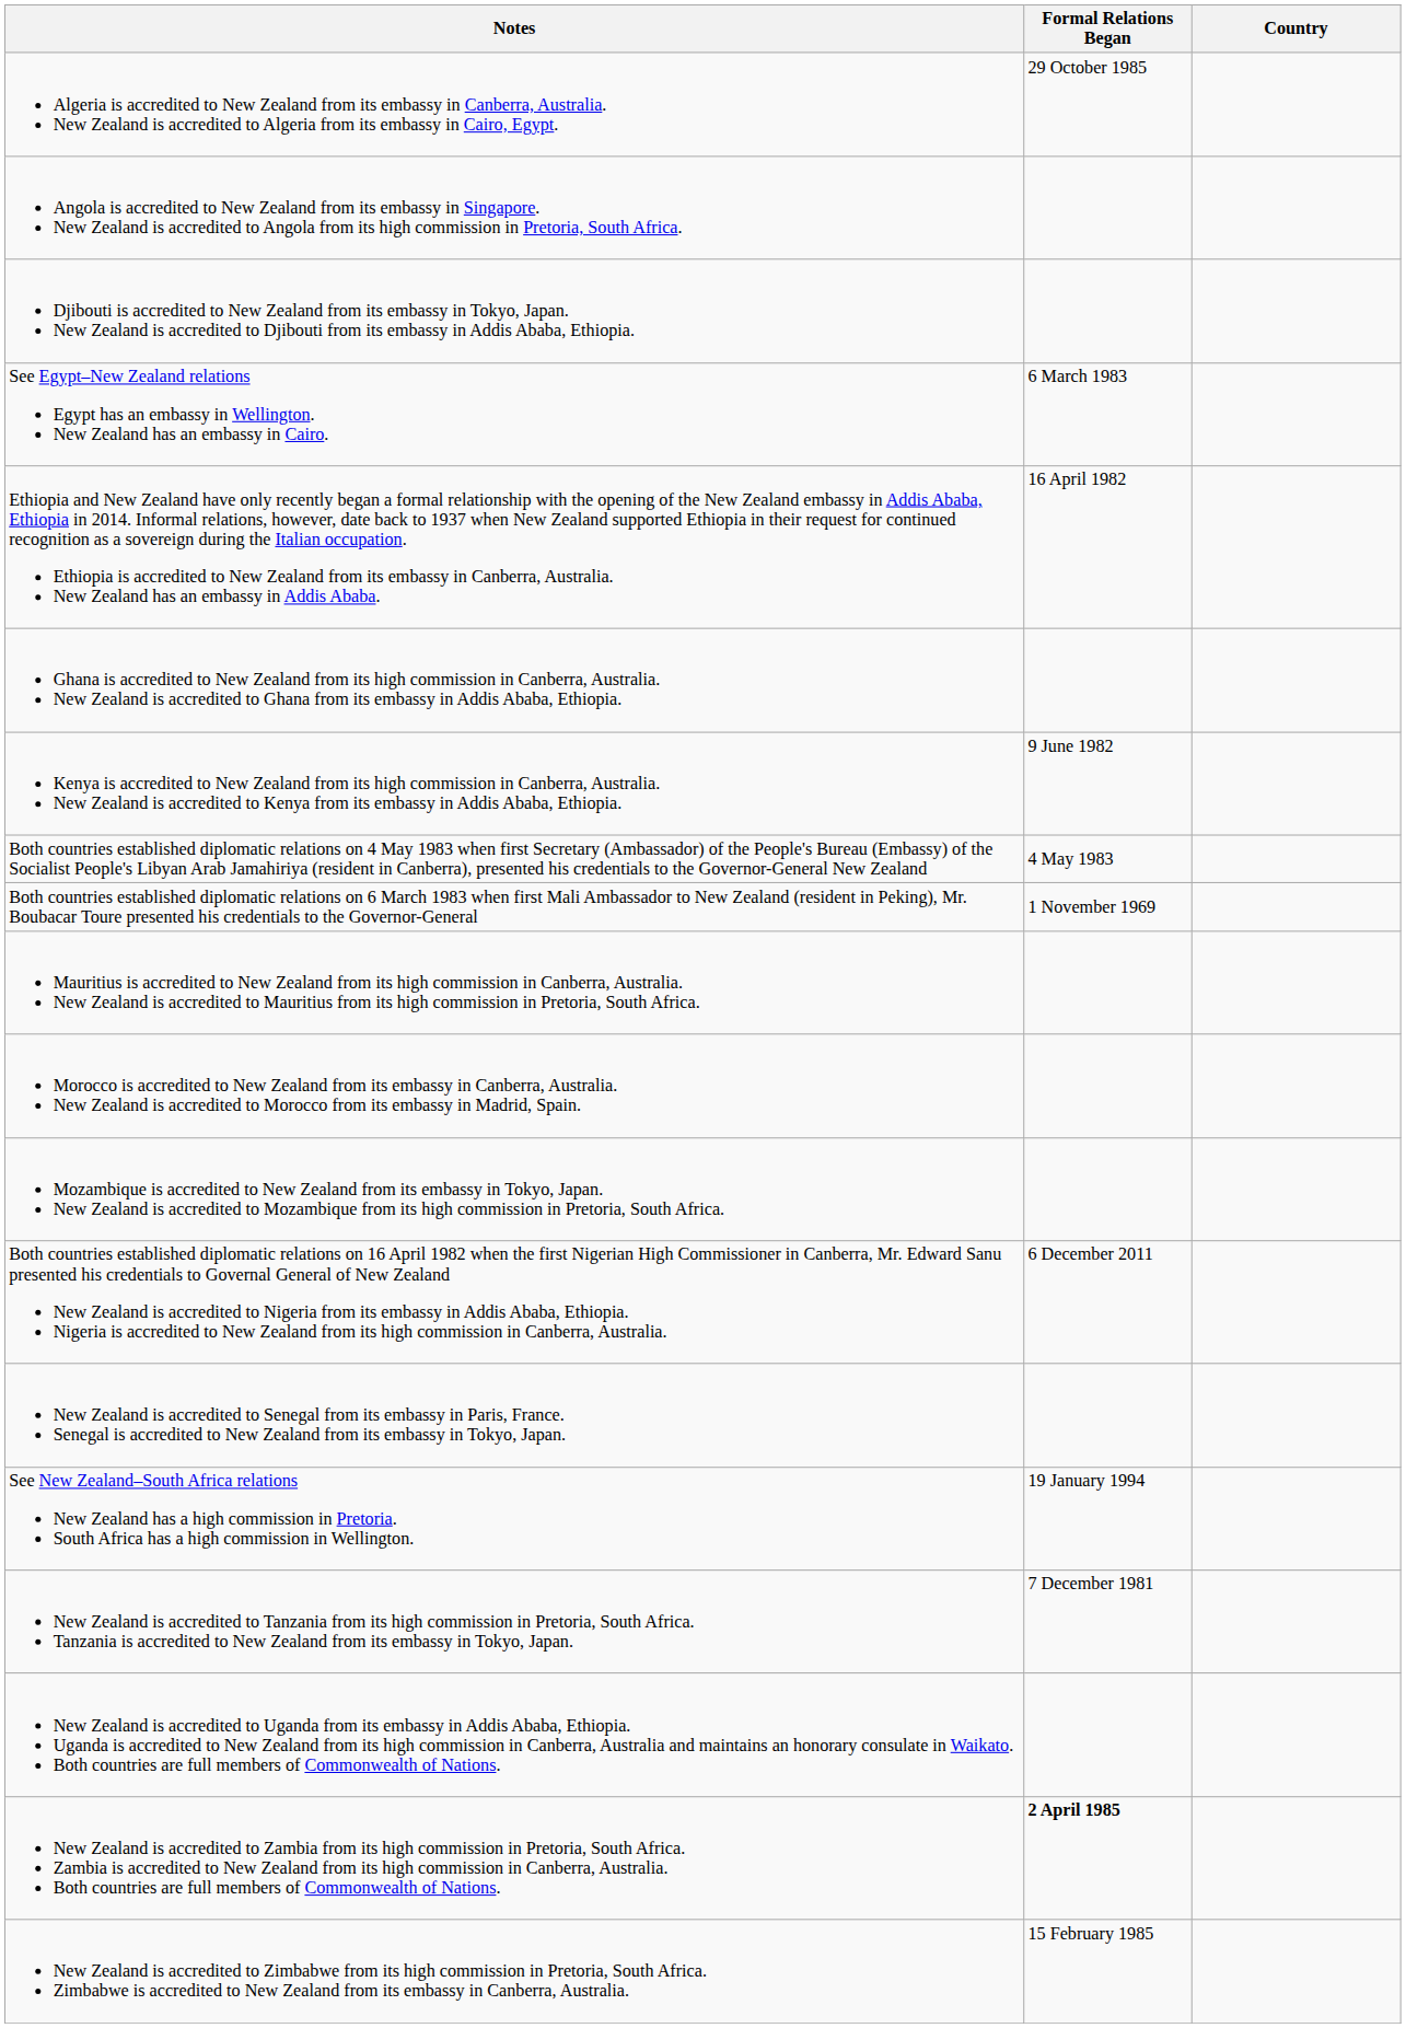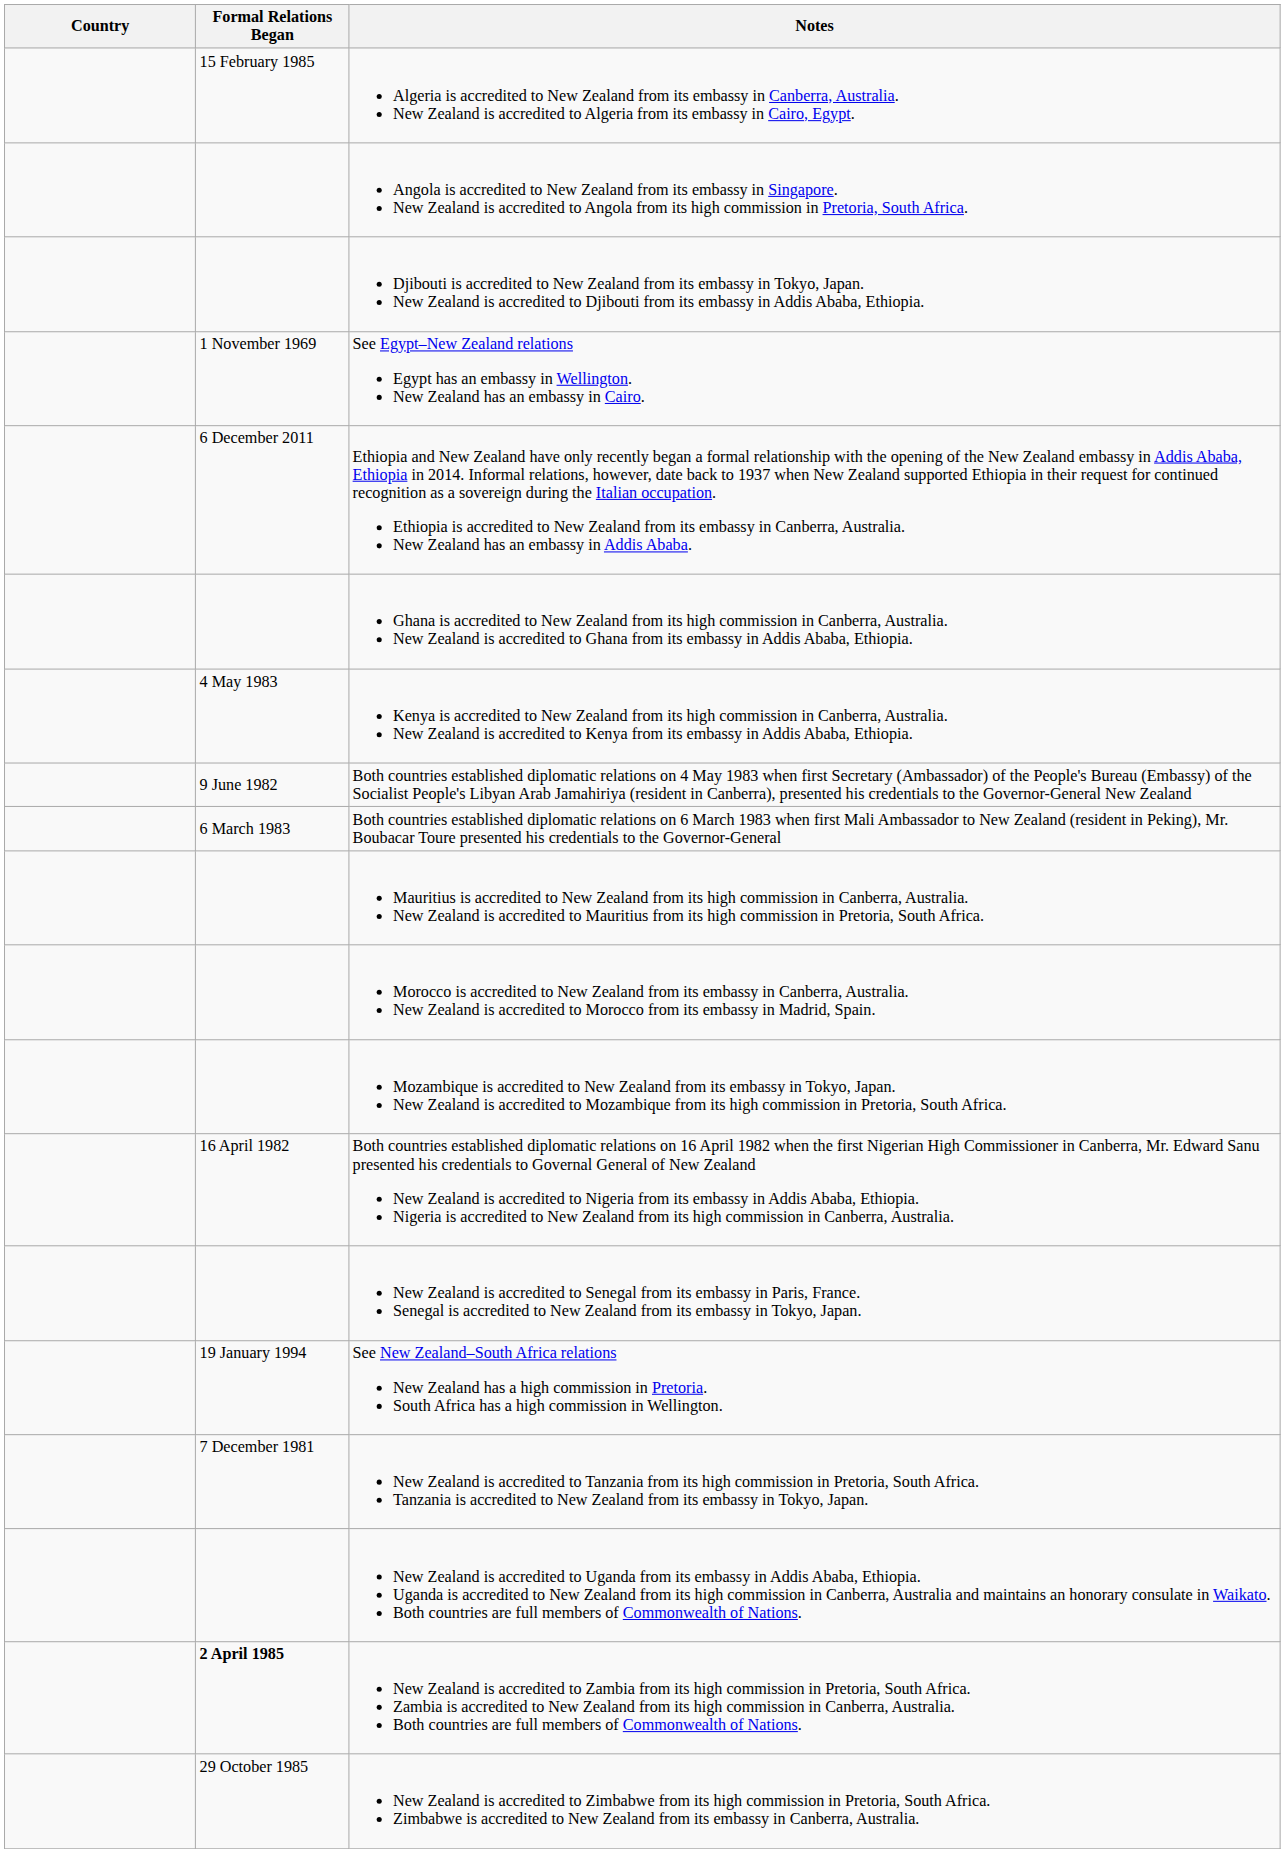columns swapped: Country <-> Notes
row 2 | Formal Relations Began: 29 October 1985 -> 15 February 1985
row 5 | Formal Relations Began: 6 March 1983 -> 1 November 1969
row 6 | Formal Relations Began: 16 April 1982 -> 6 December 2011
row 8 | Formal Relations Began: 9 June 1982 -> 4 May 1983
row 9 | Formal Relations Began: 4 May 1983 -> 9 June 1982
row 10 | Formal Relations Began: 1 November 1969 -> 6 March 1983
row 14 | Formal Relations Began: 6 December 2011 -> 16 April 1982
row 20 | Formal Relations Began: 15 February 1985 -> 29 October 1985
